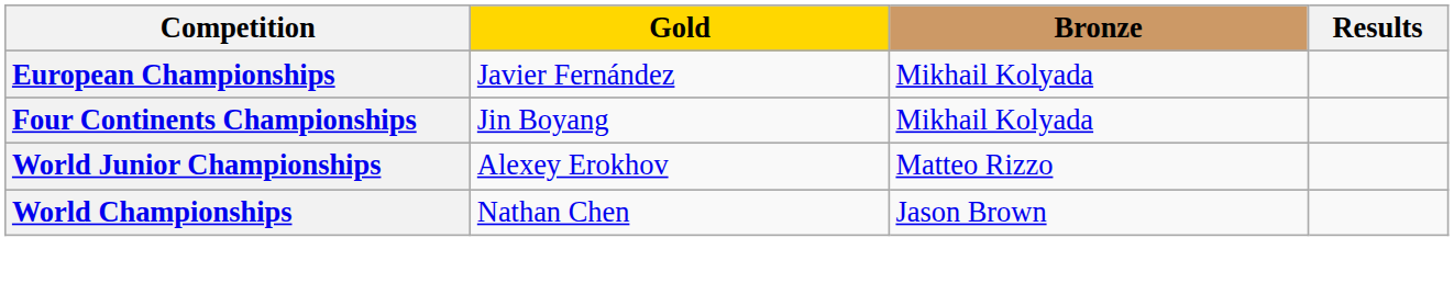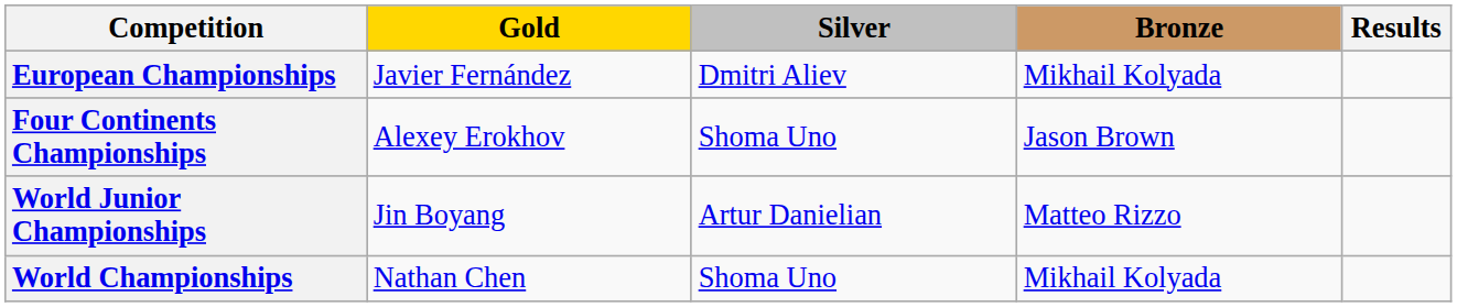+ column: Silver | Dmitri Aliev | Shoma Uno | Artur Danielian | Shoma Uno
Four Continents Championships | Gold: Jin Boyang -> Alexey Erokhov
Four Continents Championships | Bronze: Mikhail Kolyada -> Jason Brown
World Junior Championships | Gold: Alexey Erokhov -> Jin Boyang
World Championships | Bronze: Jason Brown -> Mikhail Kolyada
